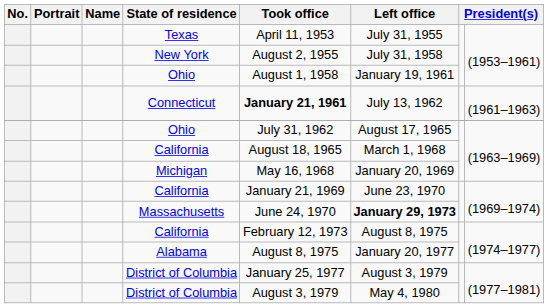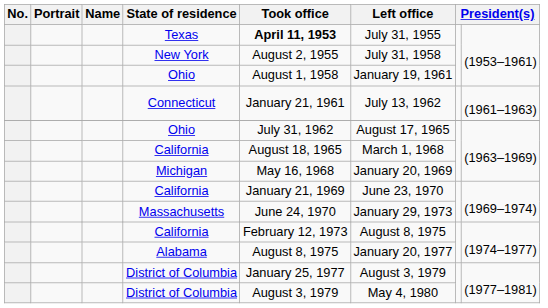Texas | Took office: normal -> bold
Connecticut | Took office: bold -> normal
Massachusetts | Left office: bold -> normal
